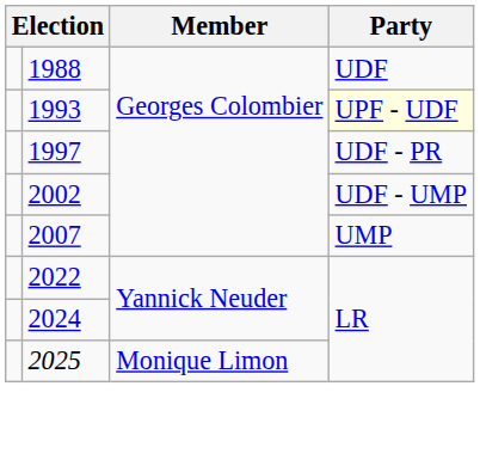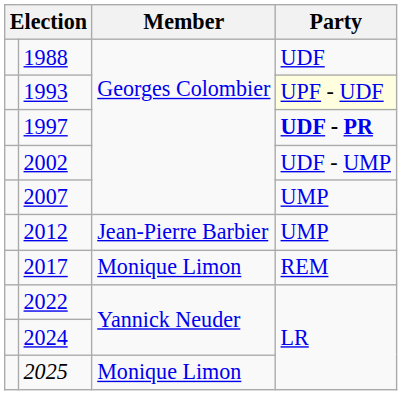1997 | Party: normal -> bold
+ row: 2012 | Jean-Pierre Barbier | UMP
+ row: 2017 | Monique Limon | REM
